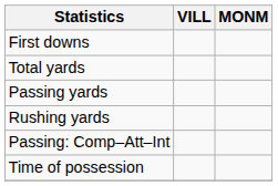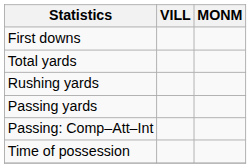rows swapped: Rushing yards <-> Passing yards
